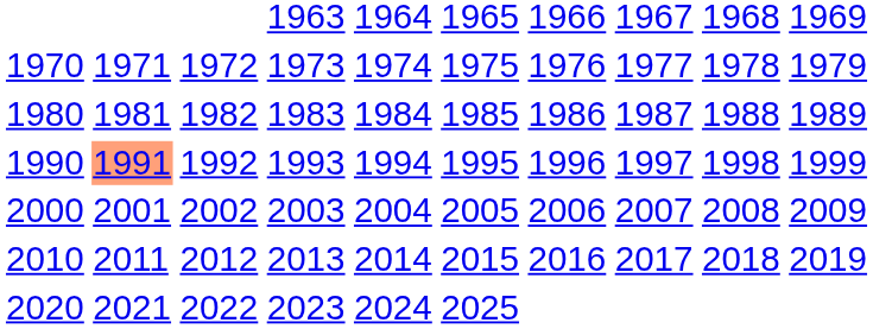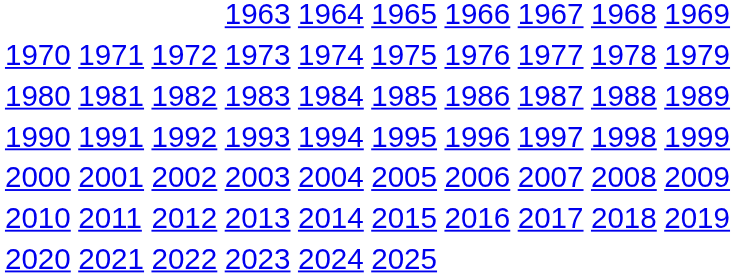1990 | column 2: lightsalmon background -> no background
